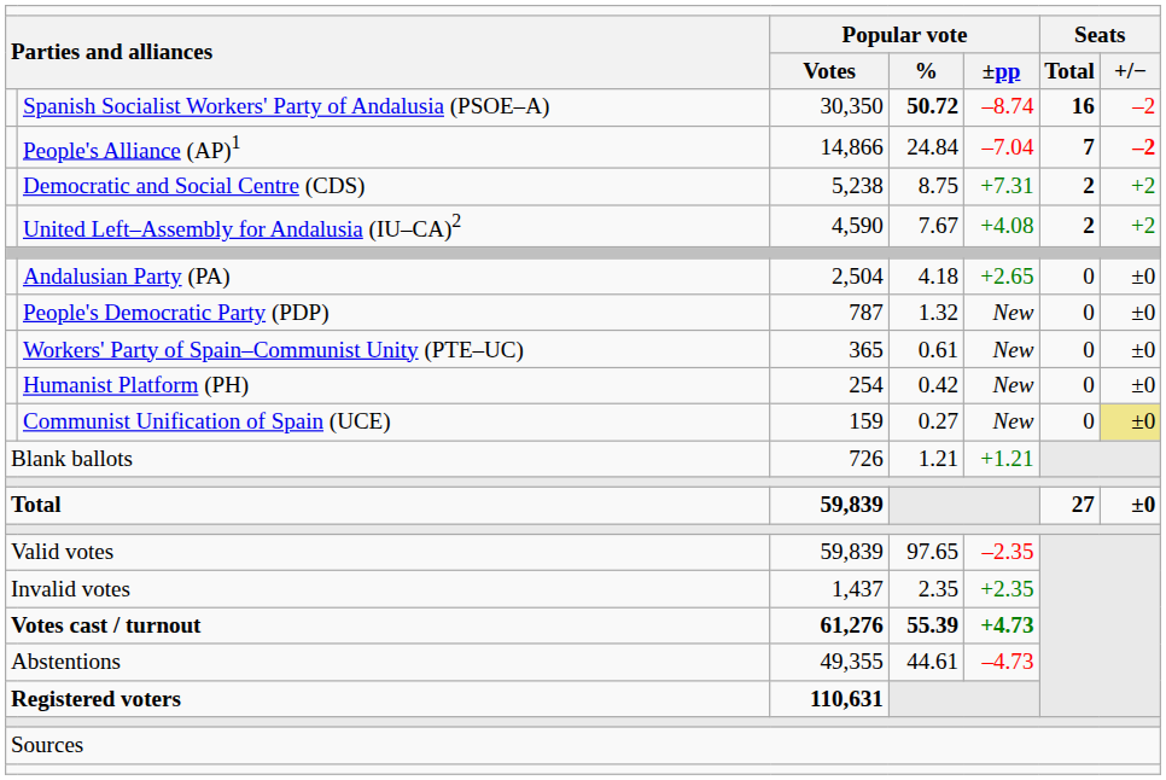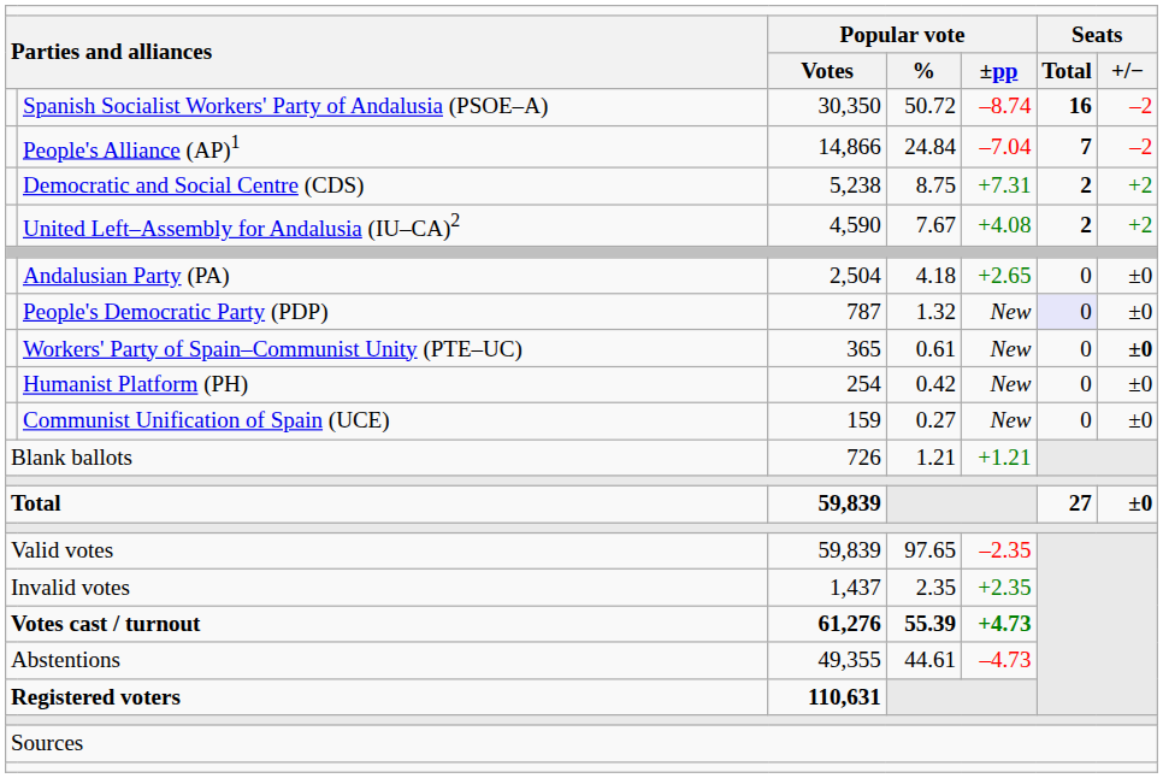Spanish Socialist Workers' Party of Andalusia (PSOE–A) | column 4: bold -> normal
People's Alliance (AP)1 | column 7: bold -> normal
People's Democratic Party (PDP) | column 6: no background -> lavender background
Workers' Party of Spain–Communist Unity (PTE–UC) | column 7: normal -> bold
Communist Unification of Spain (UCE) | column 7: khaki background -> no background
